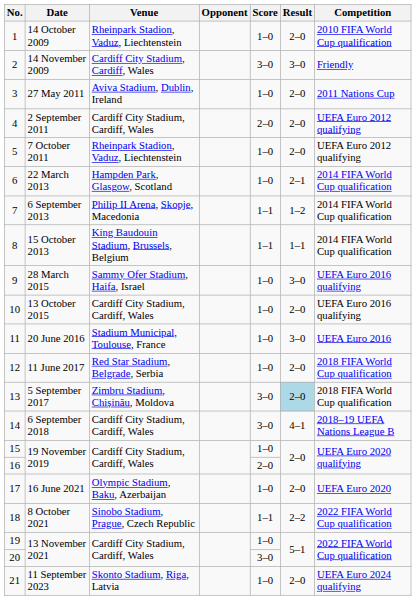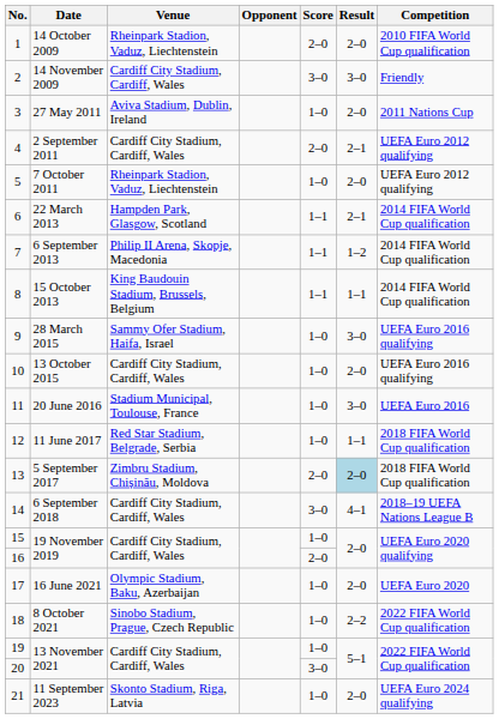14 October 2009 | Score: 1–0 -> 2–0
2 September 2011 | Result: 2–0 -> 2–1
22 March 2013 | Score: 1–0 -> 1–1
11 June 2017 | Result: 2–0 -> 1–1
5 September 2017 | Score: 3–0 -> 2–0
8 October 2021 | Score: 1–1 -> 1–0
